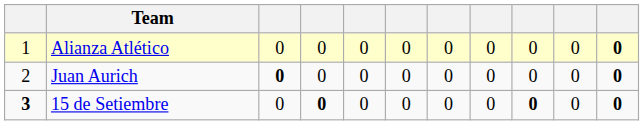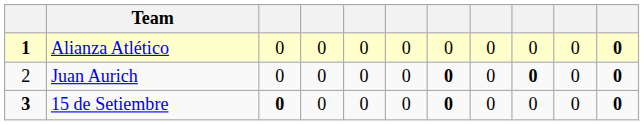Alianza Atlético | column 1: normal -> bold
Juan Aurich | column 3: bold -> normal
Juan Aurich | column 7: normal -> bold
Juan Aurich | column 9: normal -> bold
15 de Setiembre | column 3: normal -> bold
15 de Setiembre | column 4: bold -> normal
15 de Setiembre | column 7: normal -> bold
15 de Setiembre | column 9: bold -> normal
